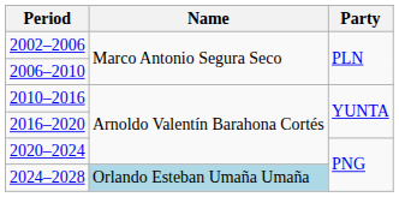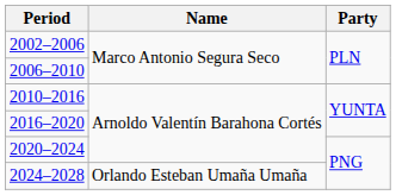2024–2028 | Name: lightblue background -> no background
